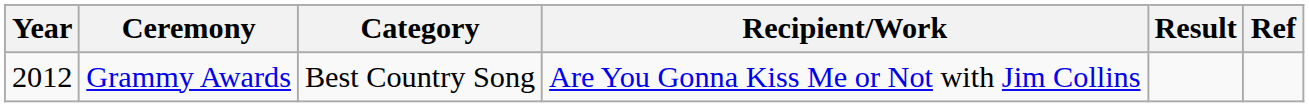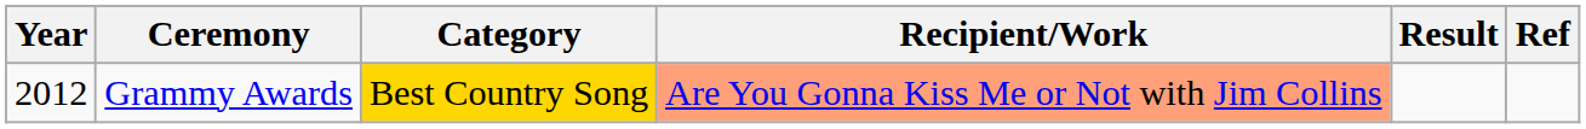Grammy Awards | Category: no background -> gold background
Grammy Awards | Recipient/Work: no background -> lightsalmon background
